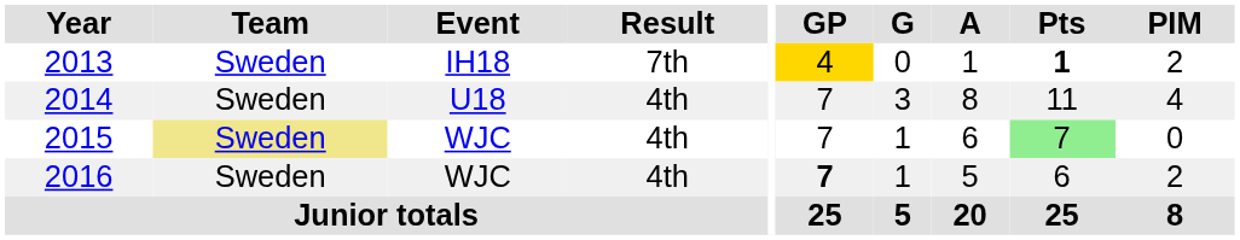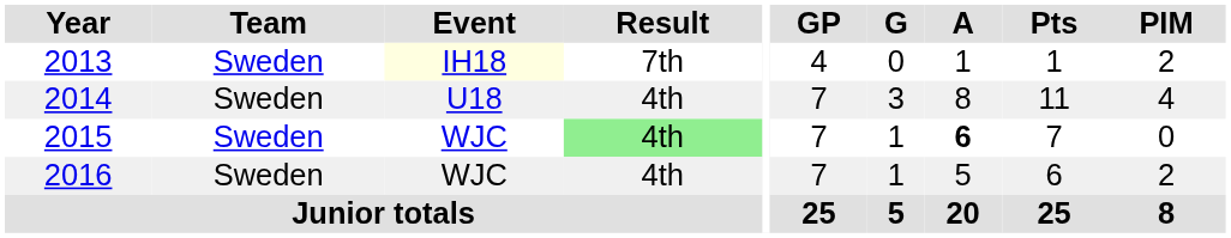2013 | Event: no background -> lightyellow background
2013 | GP: gold background -> no background
2013 | Pts: bold -> normal
2015 | Team: khaki background -> no background
2015 | Result: no background -> lightgreen background
2015 | A: normal -> bold
2015 | Pts: lightgreen background -> no background
2016 | GP: bold -> normal
